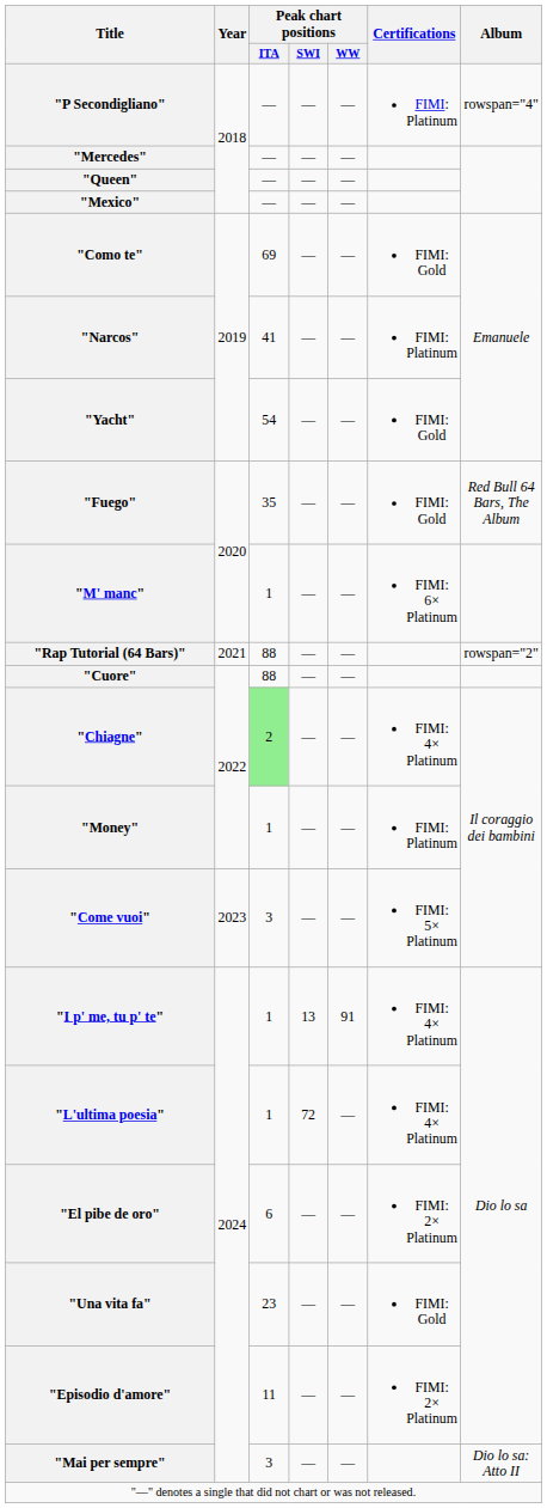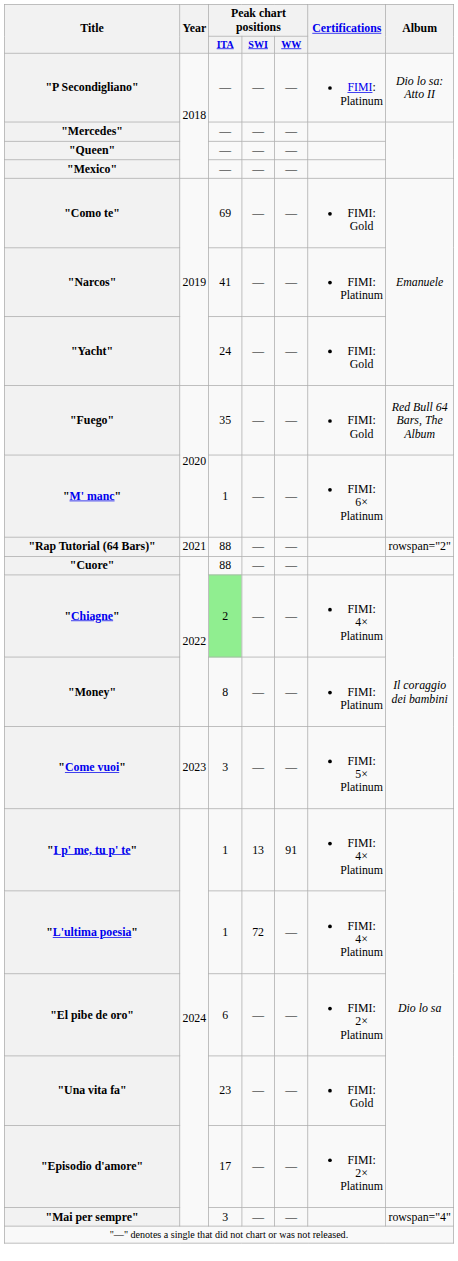"P Secondigliano" | Album: rowspan="4" -> Dio lo sa: Atto II
"Yacht" | Peak chart positions / ITA: 54 -> 24
"Money" | Peak chart positions / ITA: 1 -> 8
"Episodio d'amore" | Peak chart positions / ITA: 11 -> 17
"Mai per sempre" | Album: Dio lo sa: Atto II -> rowspan="4"
